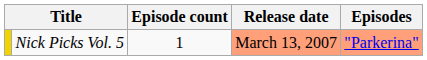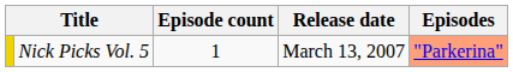Nick Picks Vol. 5 | Release date: lightsalmon background -> no background
